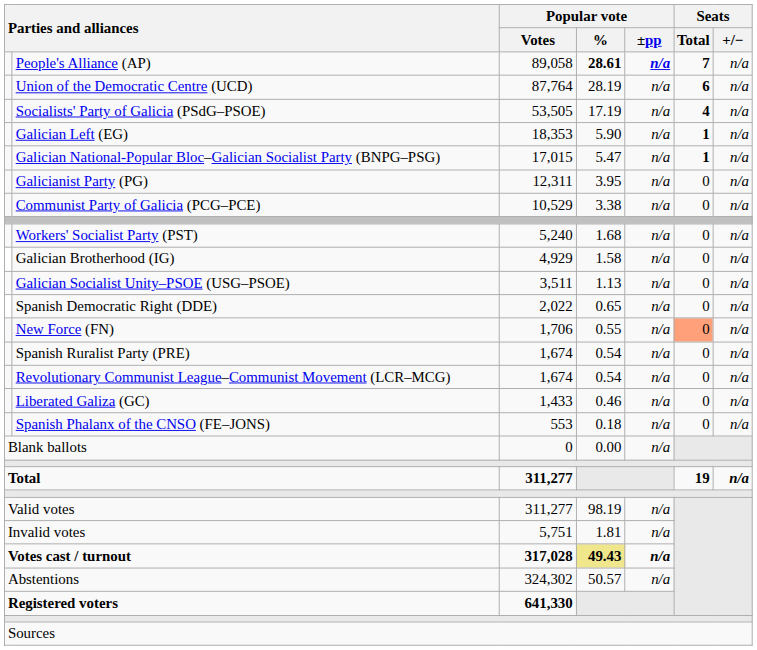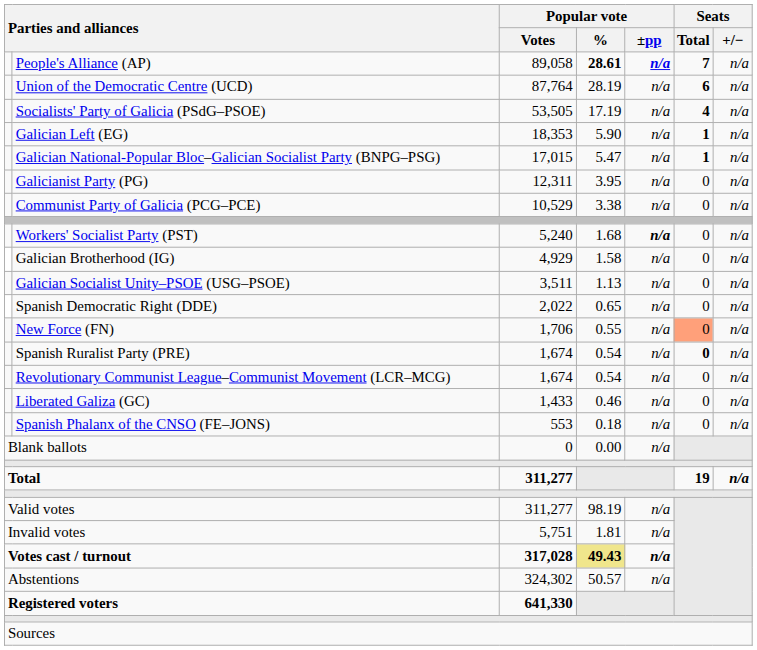Workers' Socialist Party (PST) | Popular vote / ±pp: normal -> bold
Spanish Ruralist Party (PRE) | Seats / Total: normal -> bold
